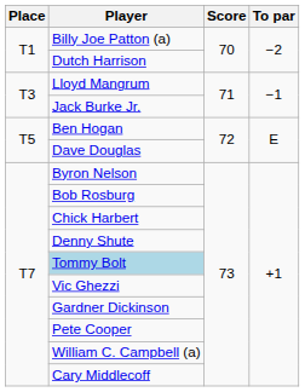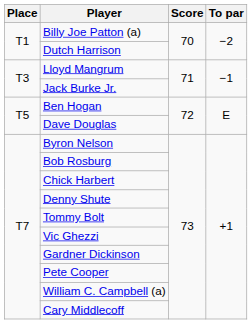Tommy Bolt | Player: lightblue background -> no background
